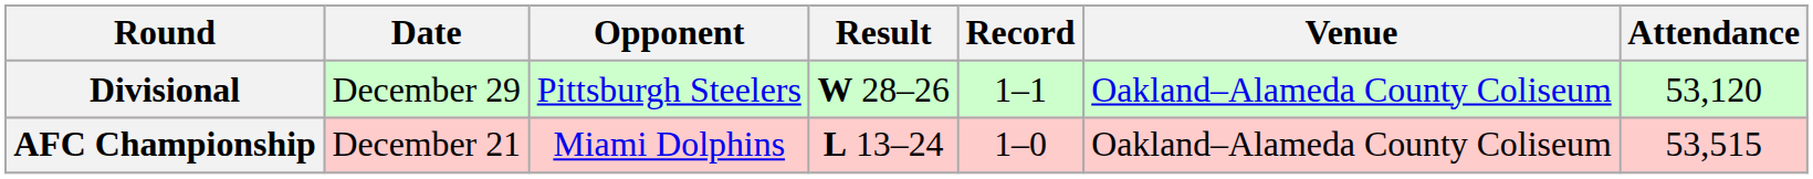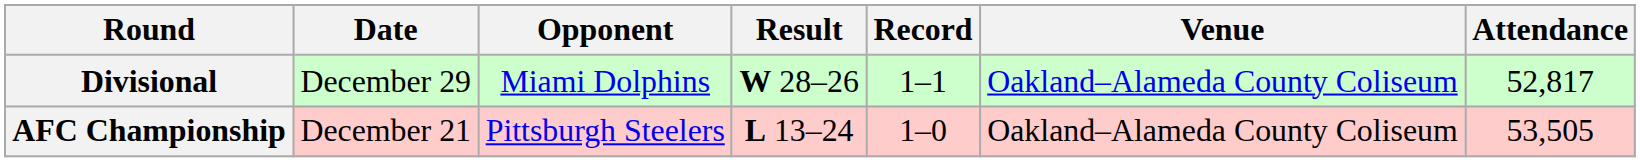Divisional | Opponent: Pittsburgh Steelers -> Miami Dolphins
Divisional | Attendance: 53,120 -> 52,817
AFC Championship | Opponent: Miami Dolphins -> Pittsburgh Steelers
AFC Championship | Attendance: 53,515 -> 53,505
